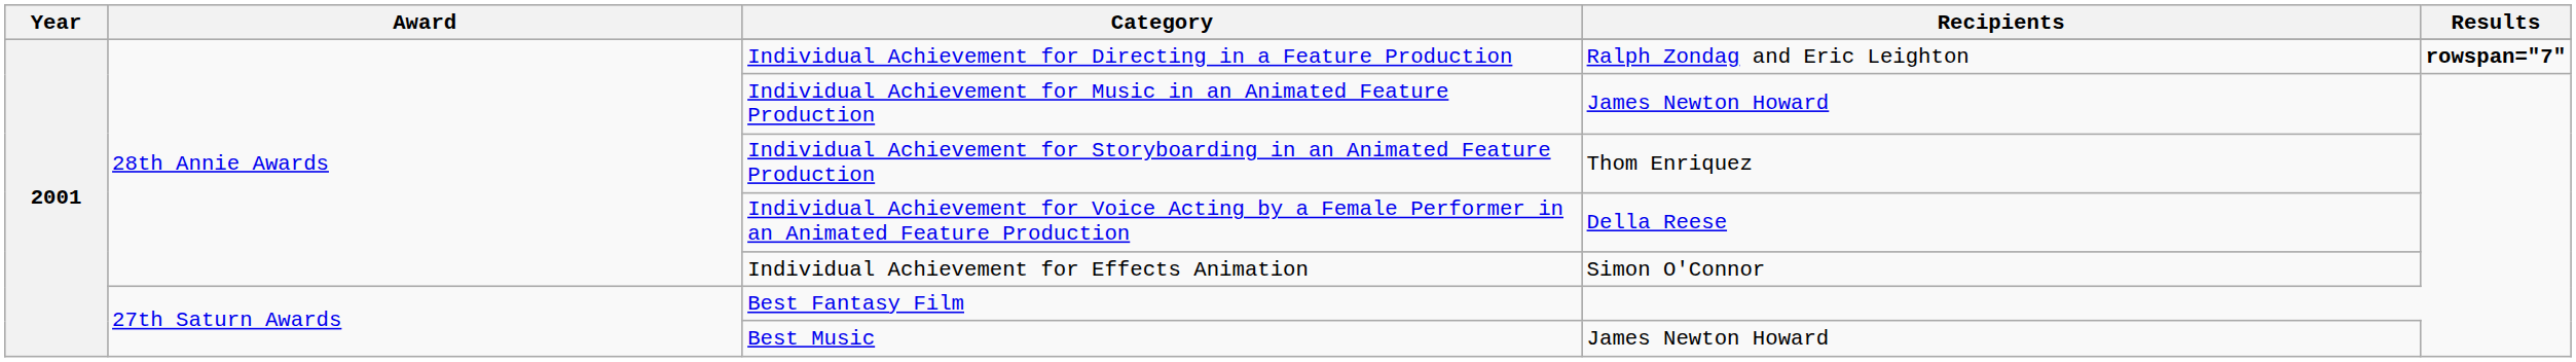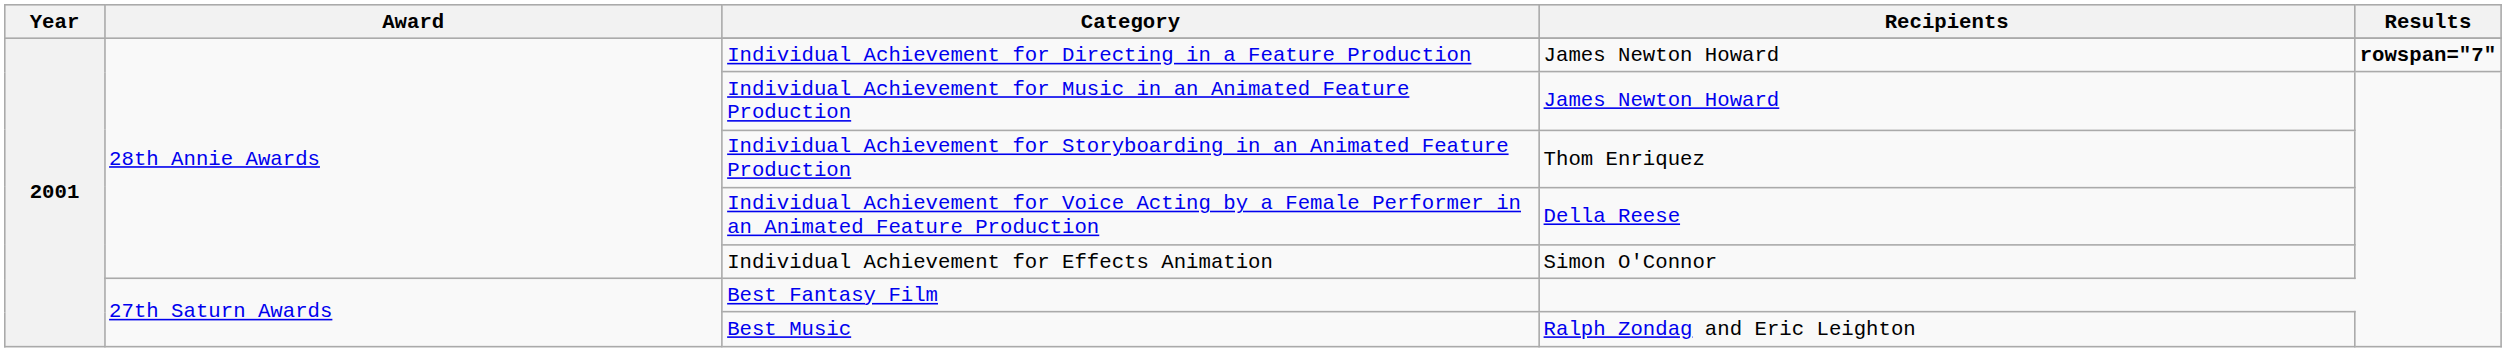Individual Achievement for Directing in a Feature Production | Recipients: Ralph Zondag and Eric Leighton -> James Newton Howard
Best Music | Recipients: James Newton Howard -> Ralph Zondag and Eric Leighton
